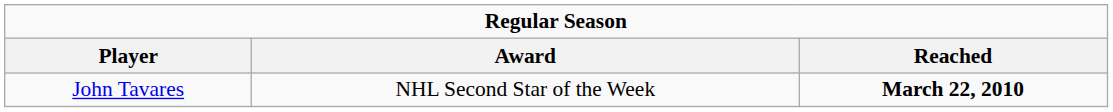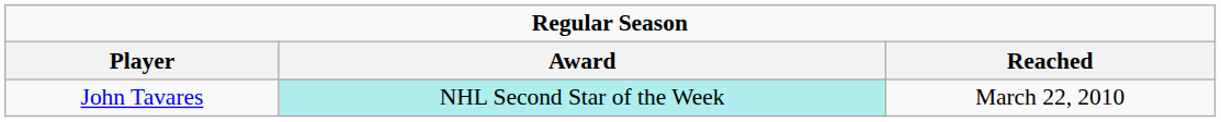John Tavares | Award: no background -> paleturquoise background
John Tavares | Reached: bold -> normal
